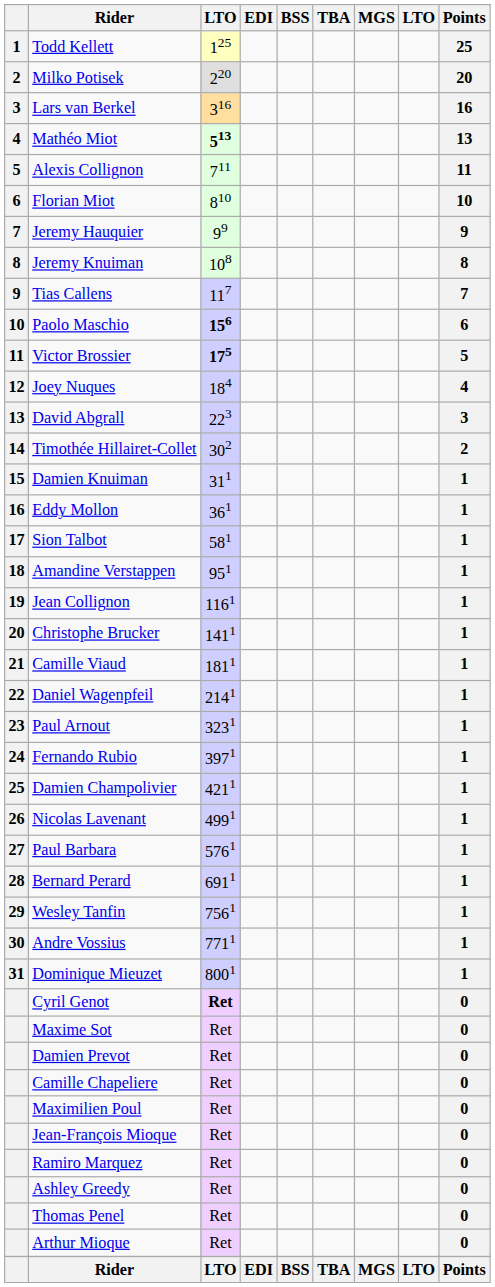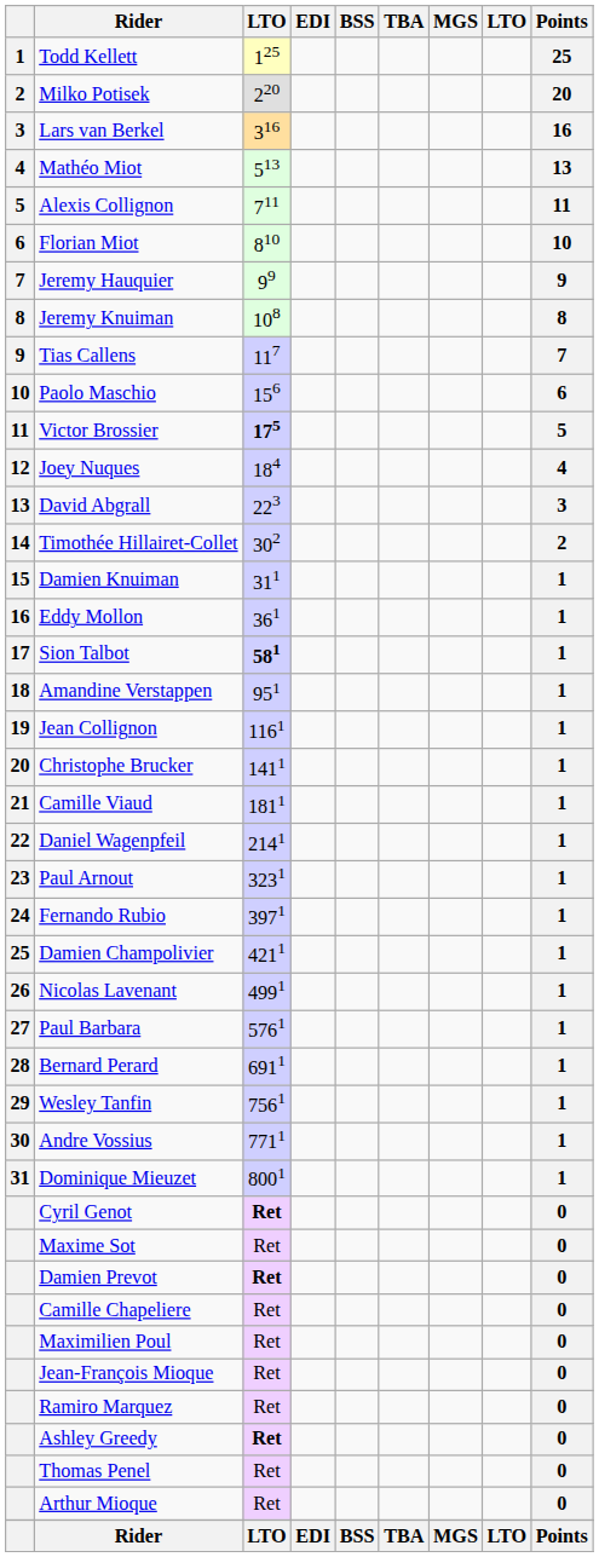Mathéo Miot | column 3: bold -> normal
Paolo Maschio | column 3: bold -> normal
Sion Talbot | column 3: normal -> bold
Damien Prevot | column 3: normal -> bold
Ashley Greedy | column 3: normal -> bold
